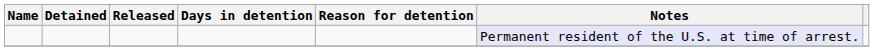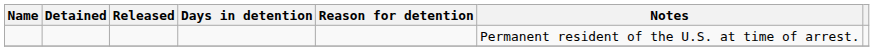row 2 | Notes: lavender background -> no background
